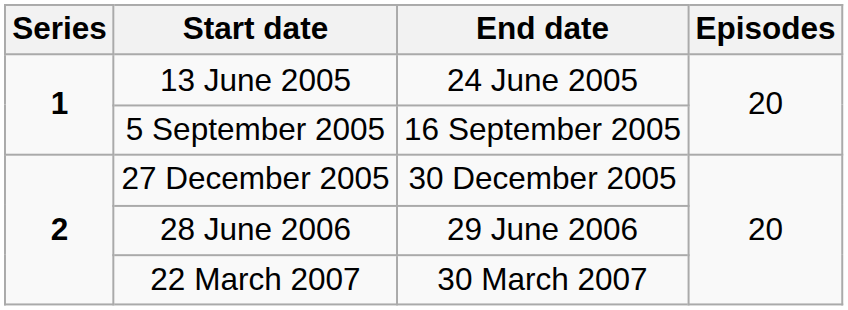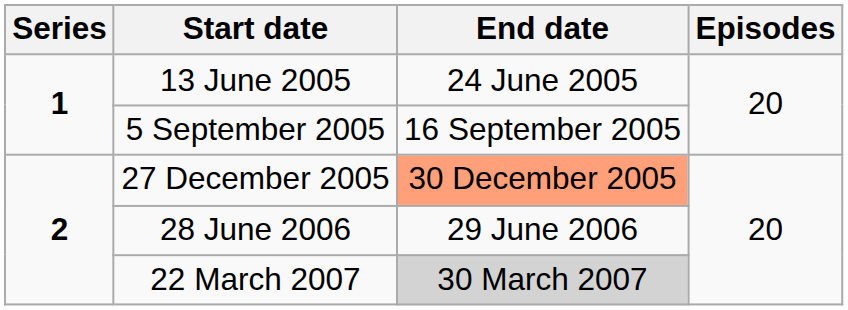27 December 2005 | End date: no background -> lightsalmon background
22 March 2007 | End date: no background -> lightgrey background
